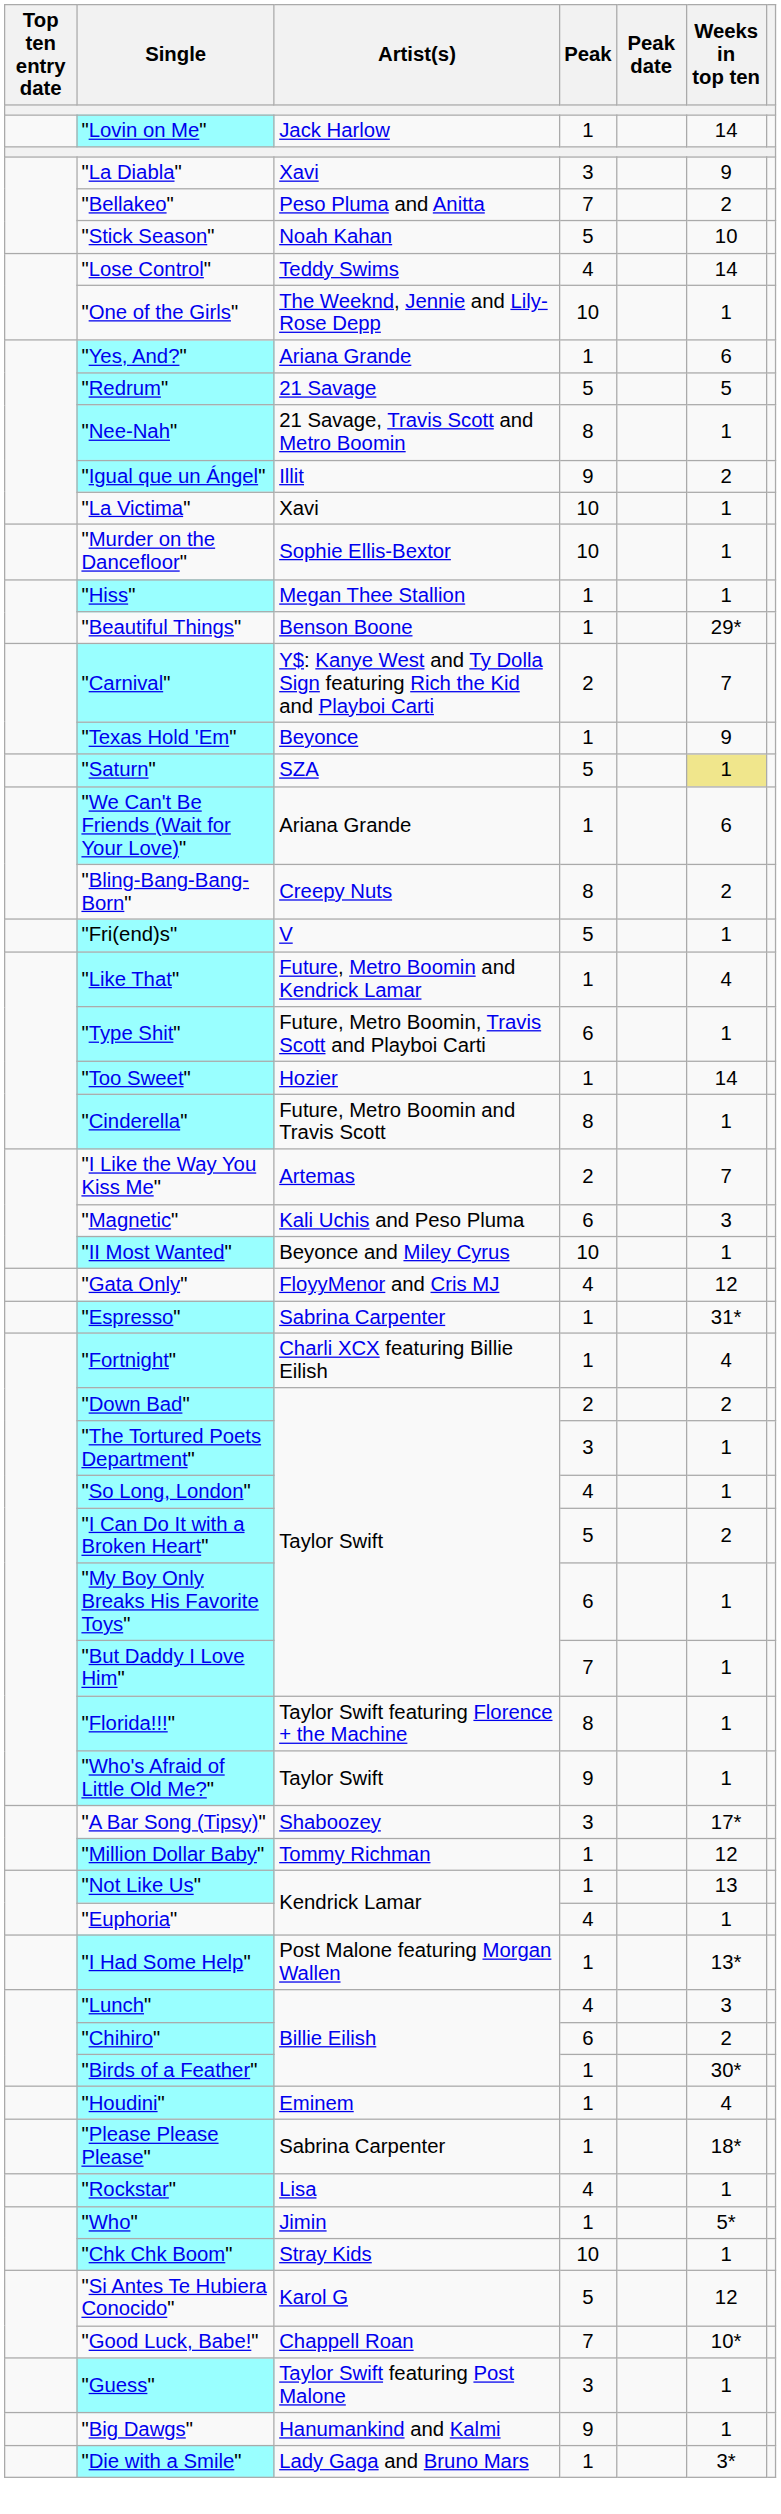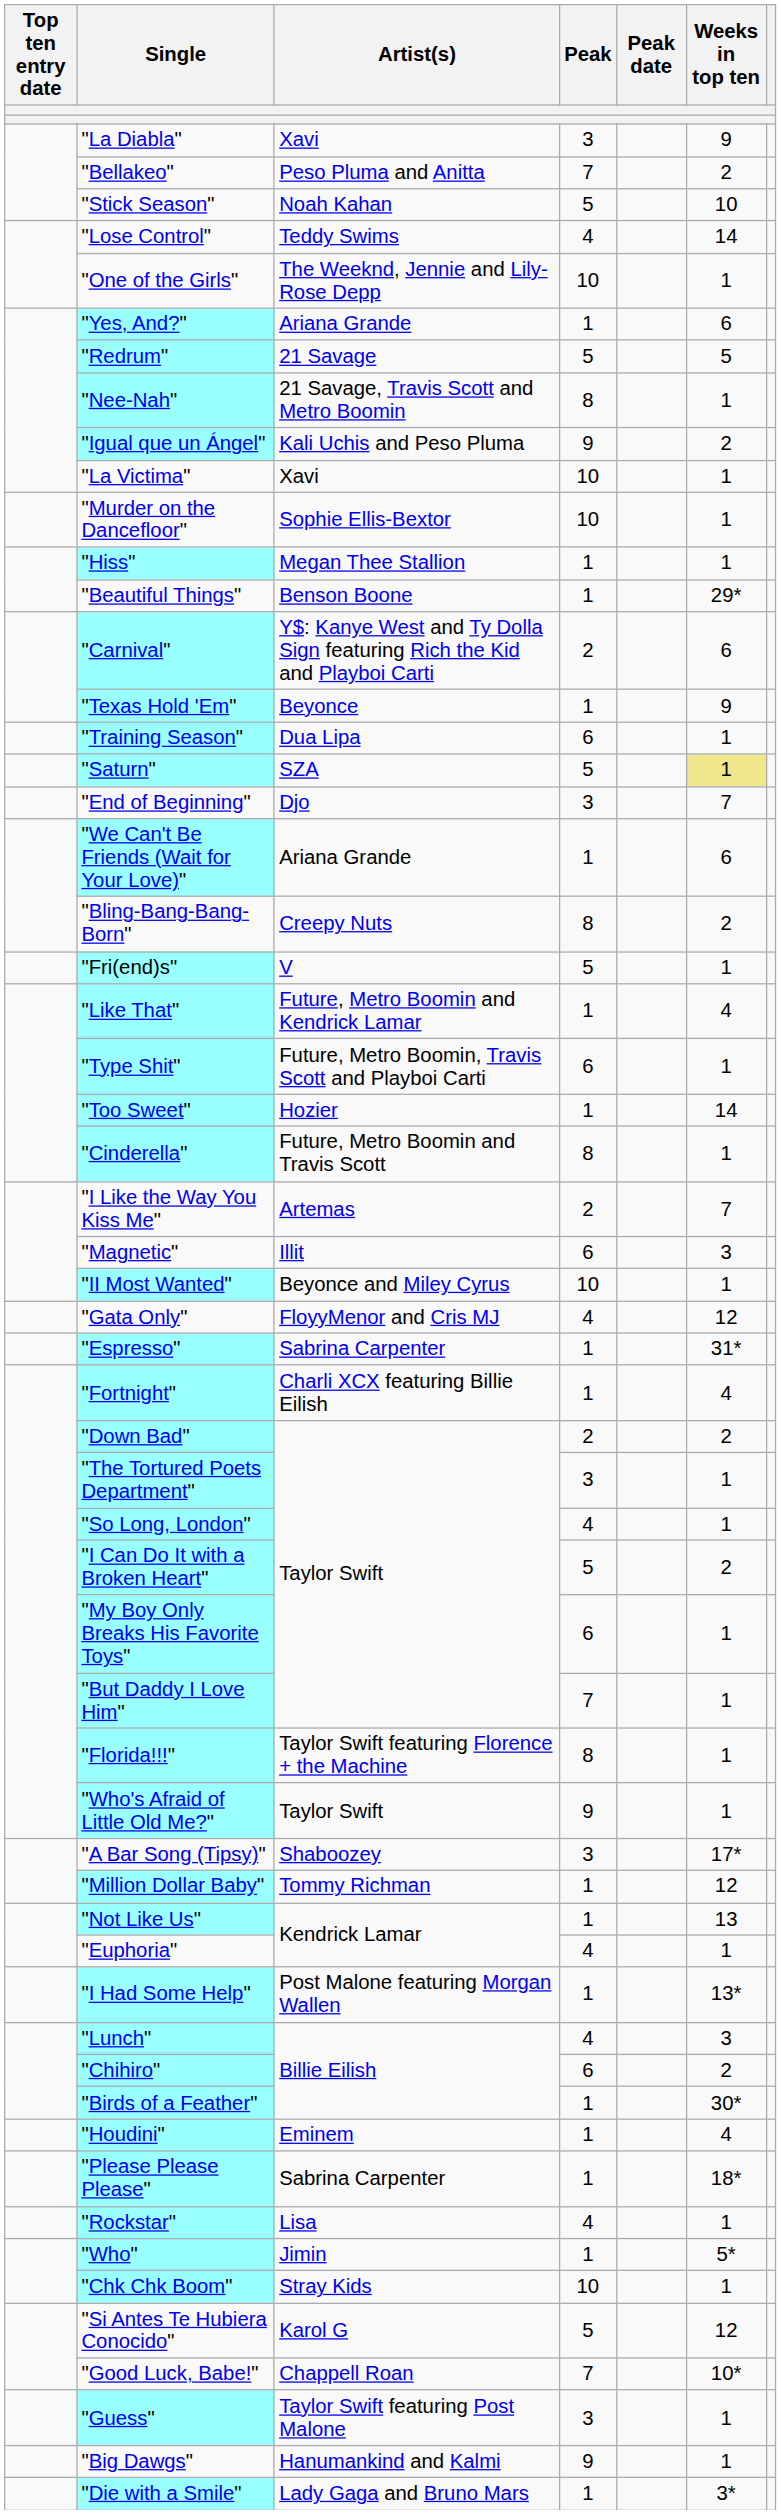- row: "Lovin on Me" | Jack Harlow | 1 | 14
"Igual que un Ángel" | Artist(s): Illit -> Kali Uchis and Peso Pluma
"Carnival" | Weeks in top ten: 7 -> 6
+ row: "Training Season" | Dua Lipa | 6 | 1
+ row: "End of Beginning" | Djo | 3 | 7
"Magnetic" | Artist(s): Kali Uchis and Peso Pluma -> Illit
